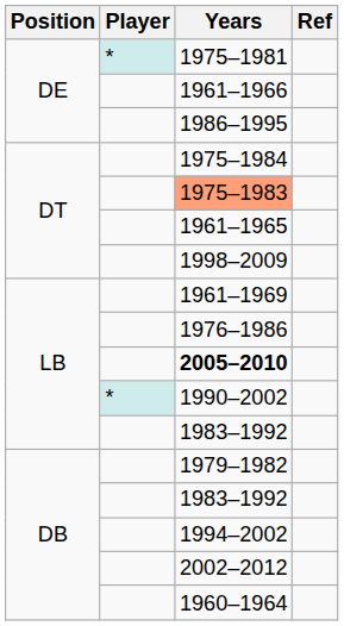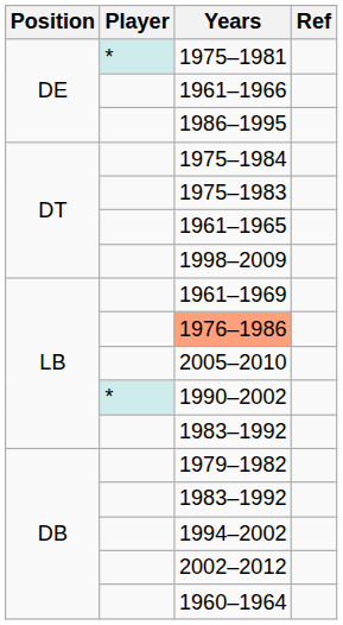1975–1983 | Years: lightsalmon background -> no background
1976–1986 | Years: no background -> lightsalmon background
2005–2010 | Years: bold -> normal
